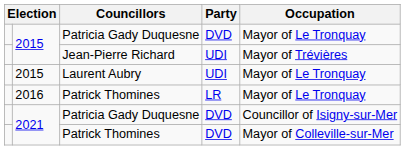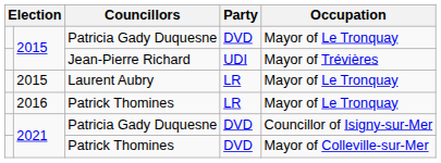Laurent Aubry | Party: UDI -> LR
